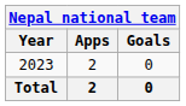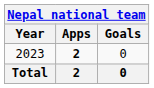2023 | Apps: normal -> bold
